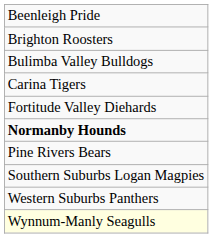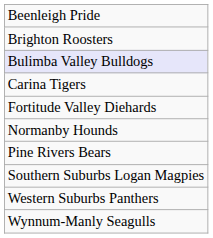row 3 | column 1: no background -> lavender background
row 6 | column 1: bold -> normal
row 10 | column 1: lightyellow background -> no background
